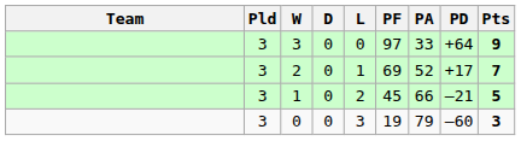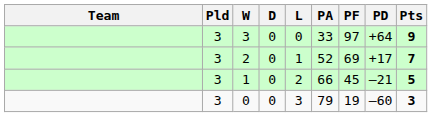columns swapped: PF <-> PA
